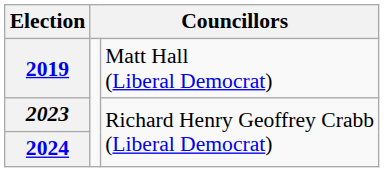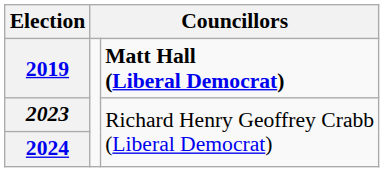2019 | column 3: normal -> bold
